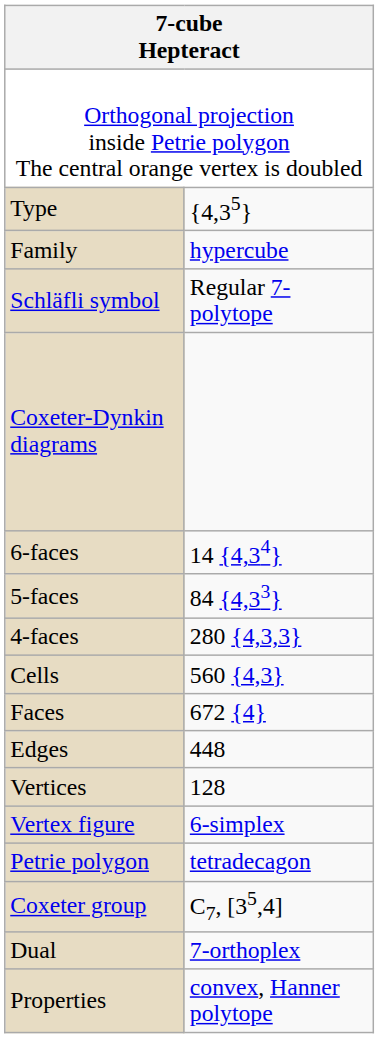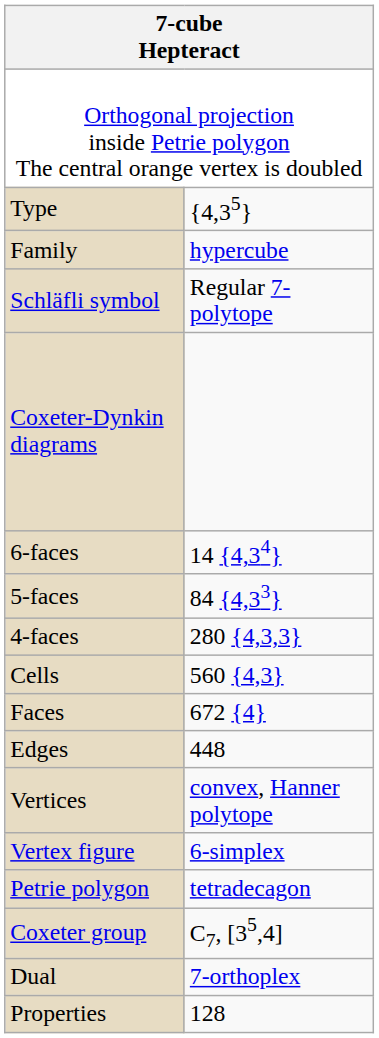Vertices | column 2: 128 -> convex, Hanner polytope
Properties | column 2: convex, Hanner polytope -> 128
